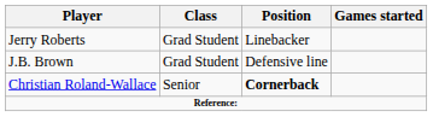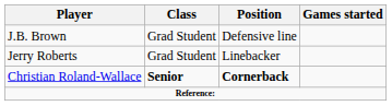rows swapped: J.B. Brown <-> Jerry Roberts
Christian Roland-Wallace | Class: normal -> bold
